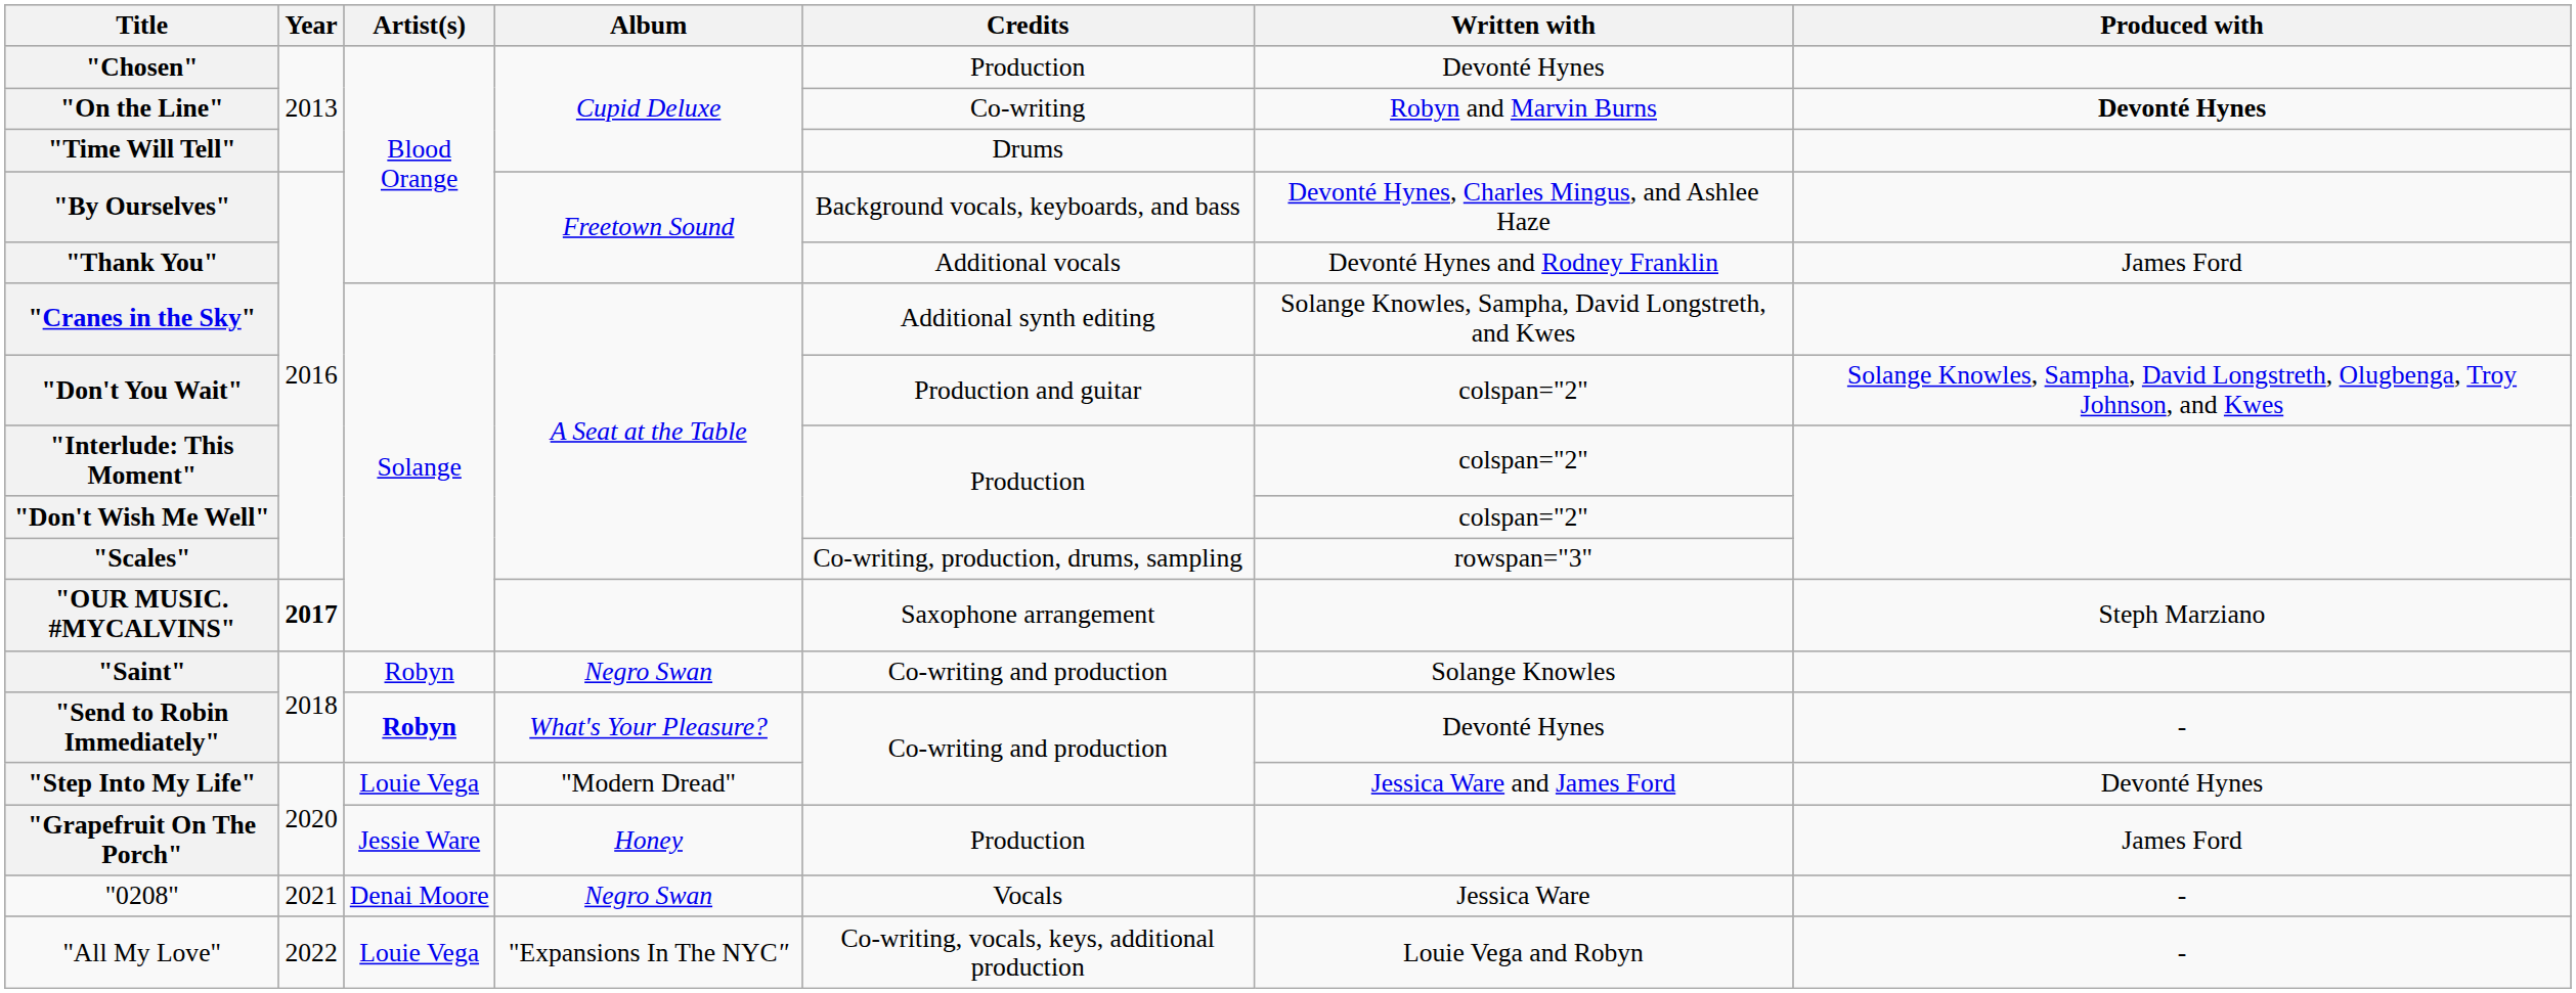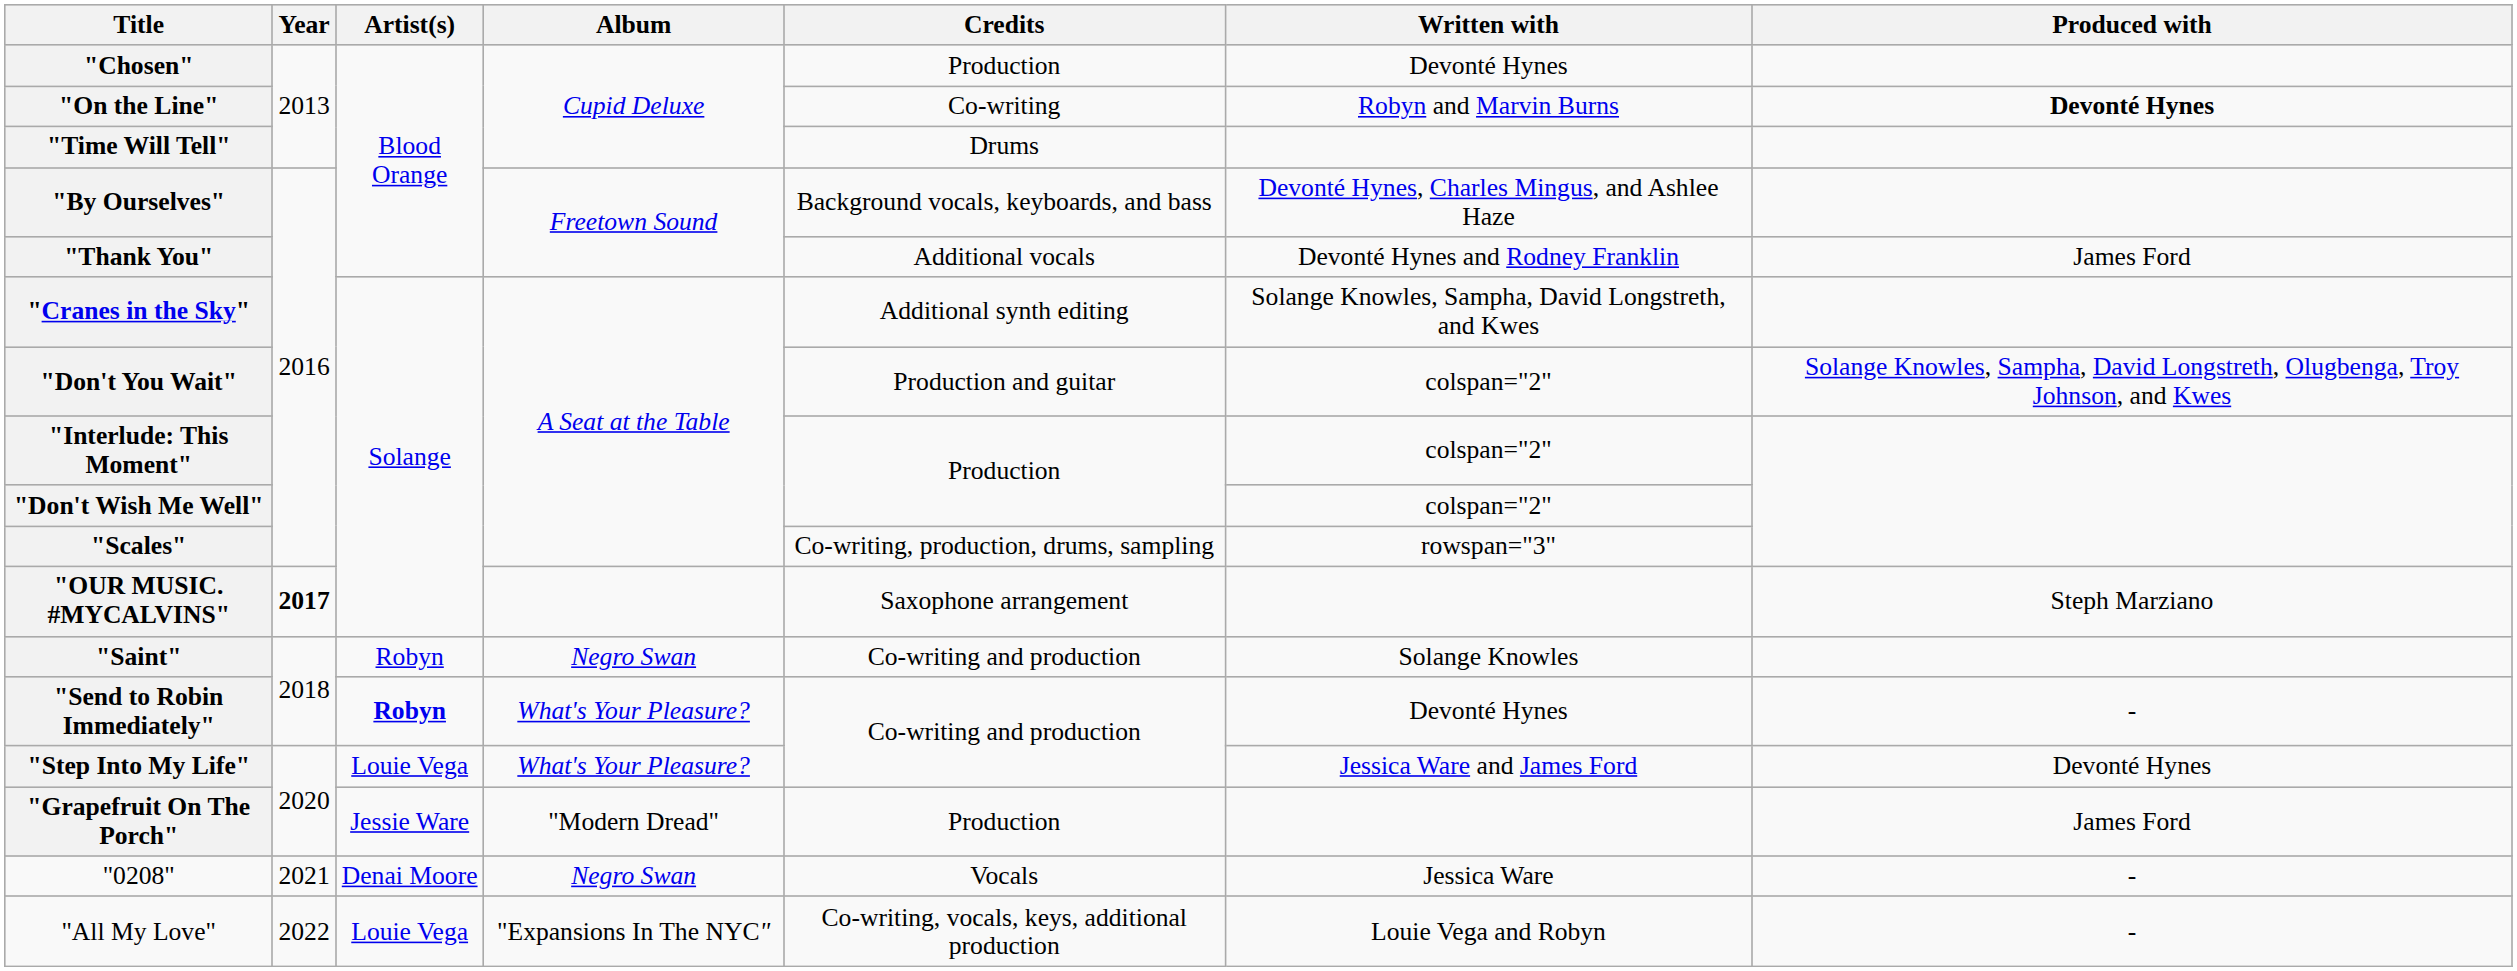"Step Into My Life" | Album: "Modern Dread" -> What's Your Pleasure?
"Grapefruit On The Porch" | Album: Honey -> "Modern Dread"
